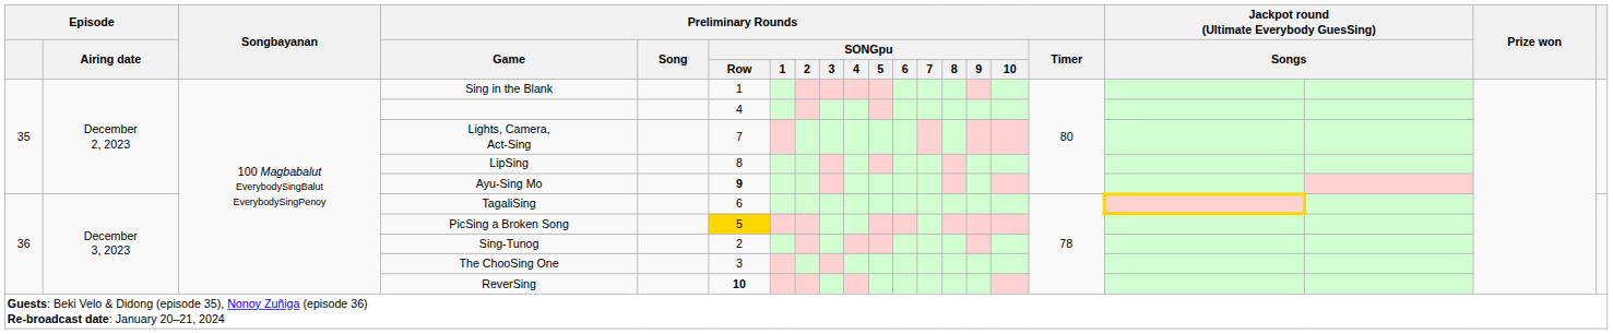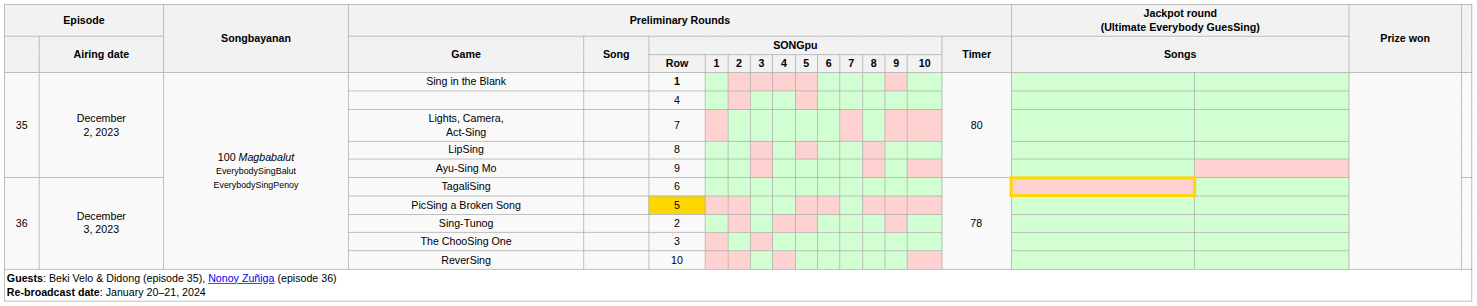Sing in the Blank | Preliminary Rounds / SONGpu / Row: normal -> bold
Ayu-Sing Mo | Preliminary Rounds / SONGpu / Row: bold -> normal
ReverSing | Preliminary Rounds / SONGpu / Row: bold -> normal
